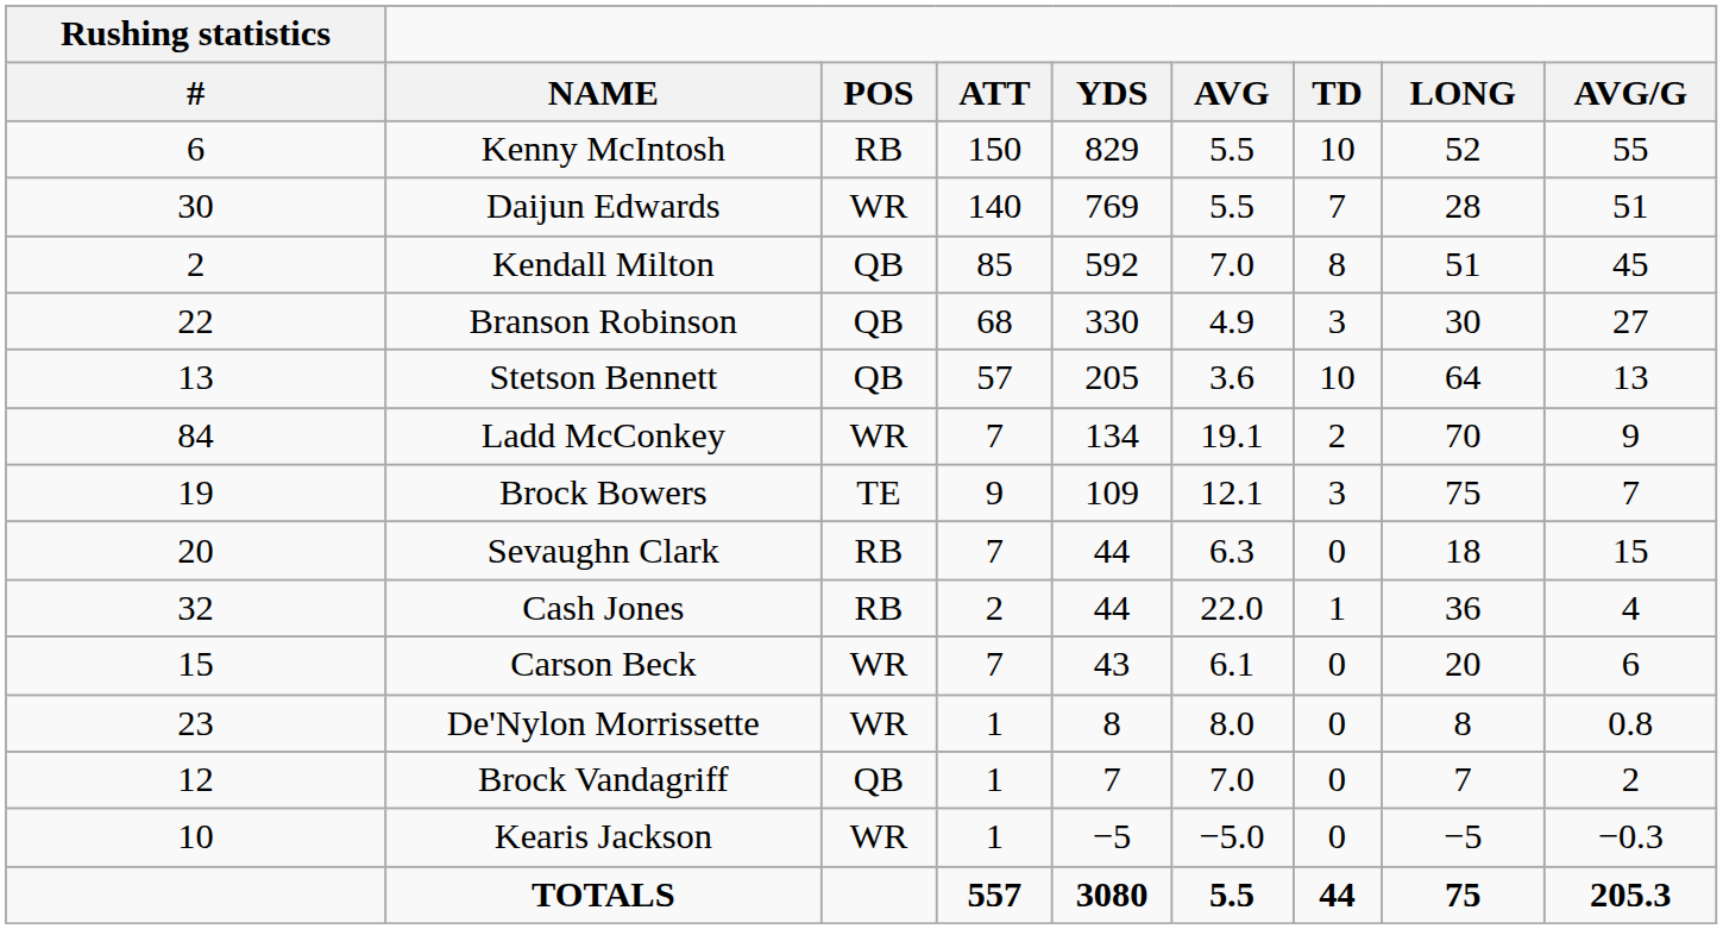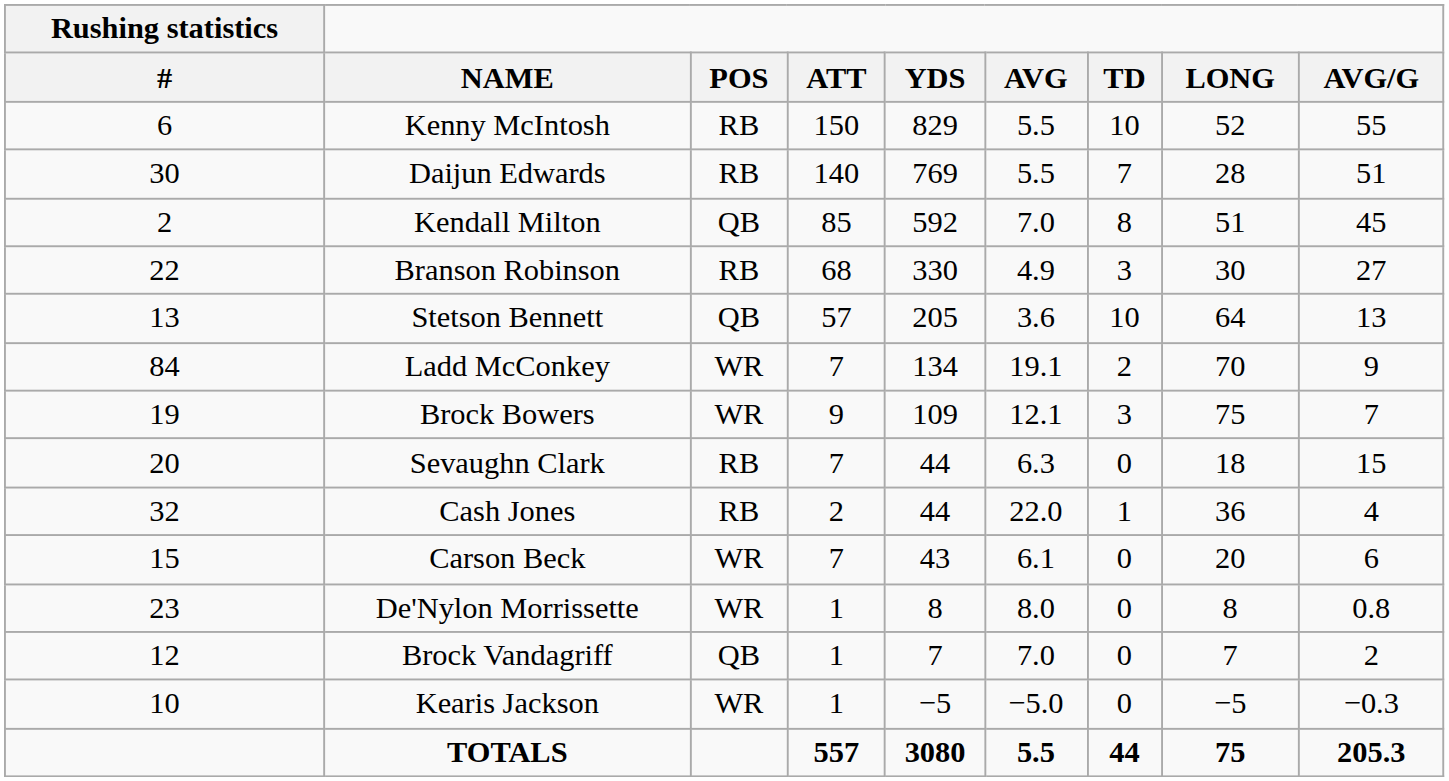Daijun Edwards | POS: WR -> RB
Branson Robinson | POS: QB -> RB
Brock Bowers | POS: TE -> WR
